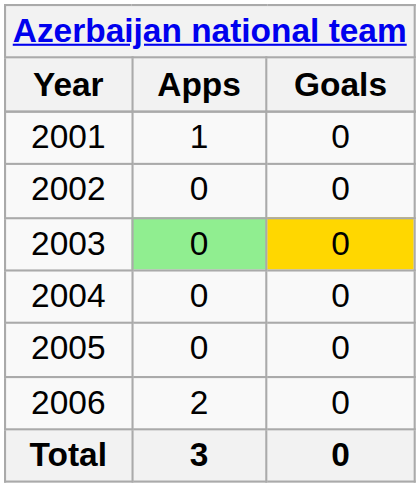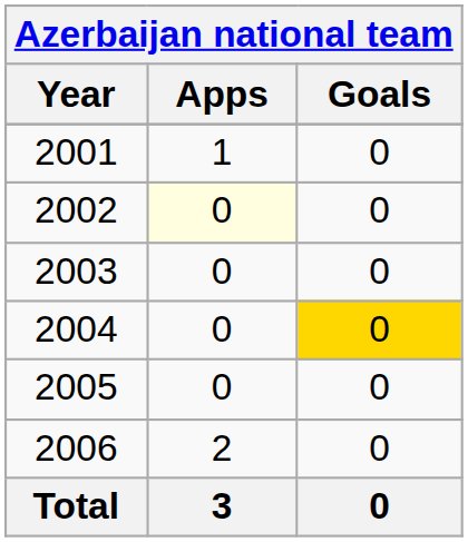2002 | Apps: no background -> lightyellow background
2003 | Apps: lightgreen background -> no background
2003 | Goals: gold background -> no background
2004 | Goals: no background -> gold background
